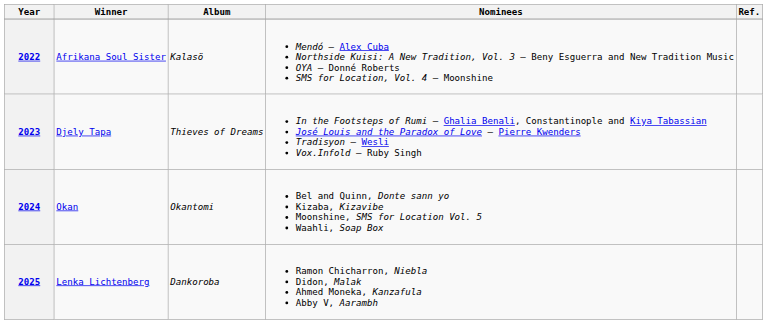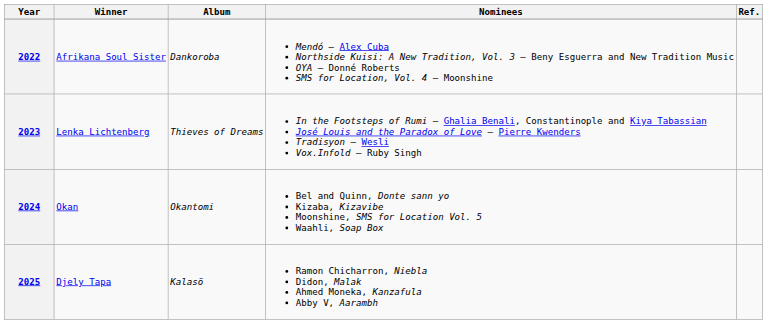2022 | Album: Kalasö -> Dankoroba
2023 | Winner: Djely Tapa -> Lenka Lichtenberg
2025 | Winner: Lenka Lichtenberg -> Djely Tapa
2025 | Album: Dankoroba -> Kalasö
